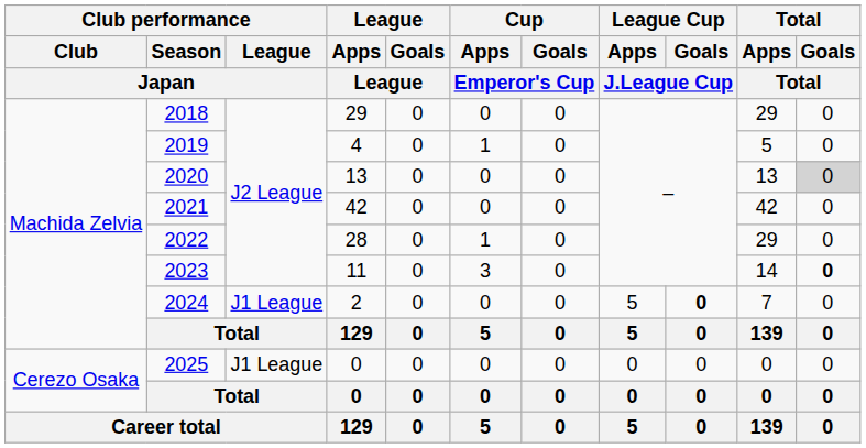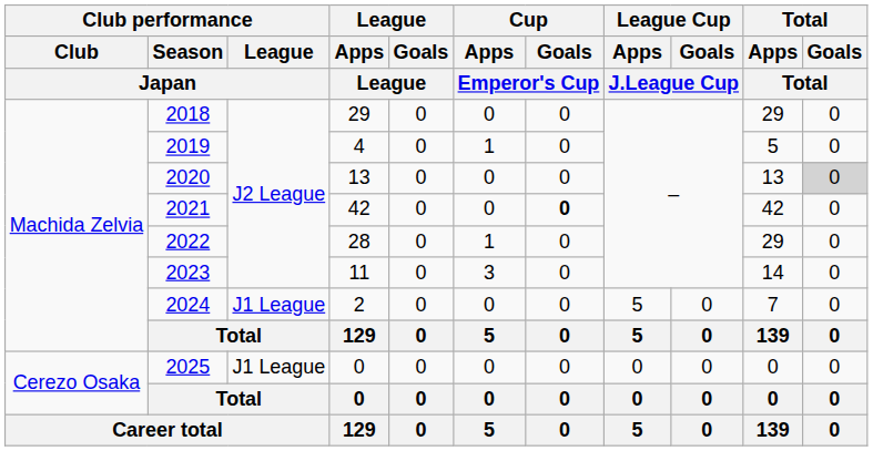2021 | Cup / Goals / Emperor's Cup: normal -> bold
2023 | Total / Goals / Total: bold -> normal
2024 | League Cup / Goals / J.League Cup: bold -> normal
